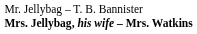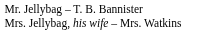row 2 | column 1: bold -> normal
